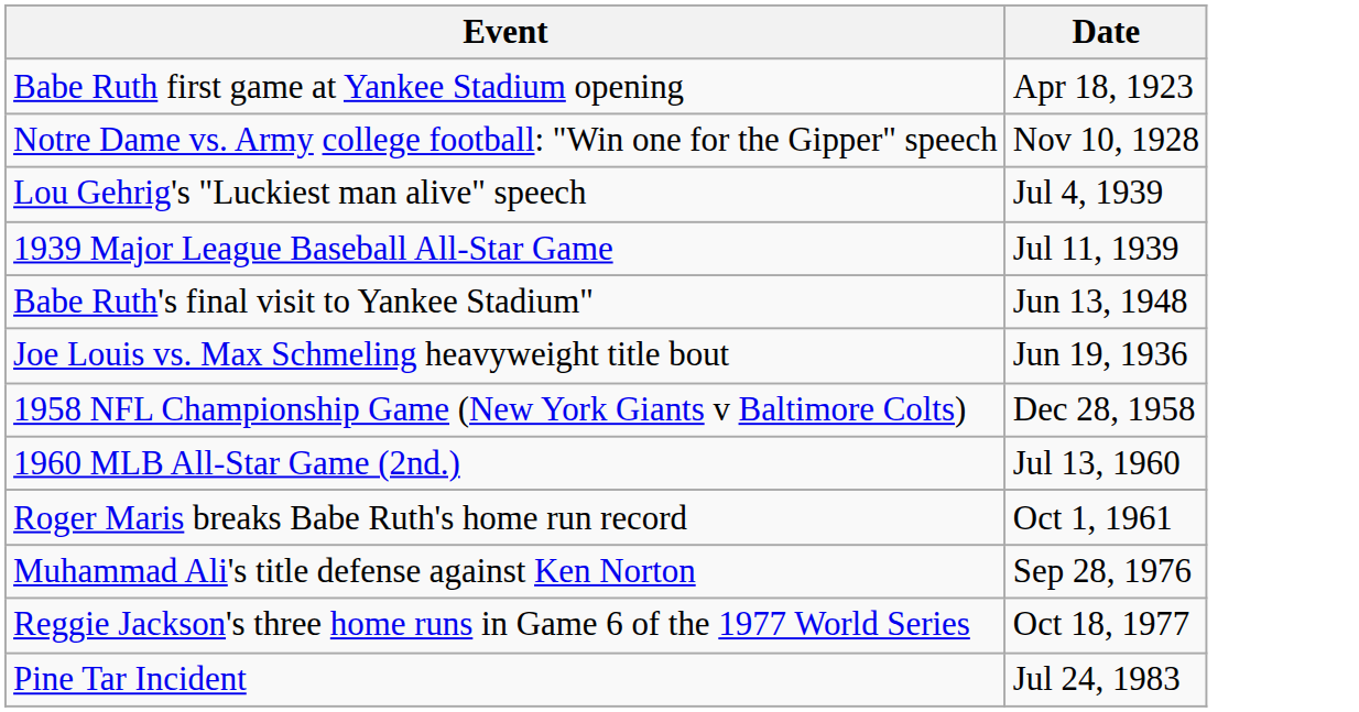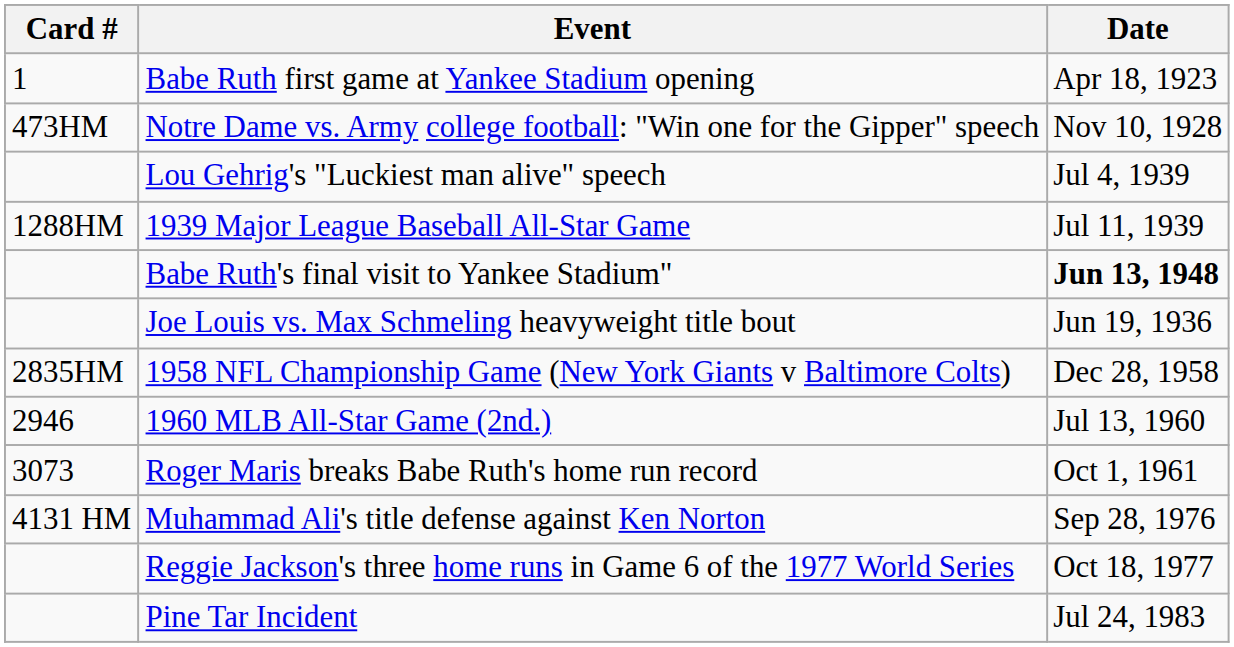+ column: Card # | 1 | 473HM | 1288HM | 2835HM | 2946 | 3073 | 4131 HM
Babe Ruth's final visit to Yankee Stadium" | Date: normal -> bold
